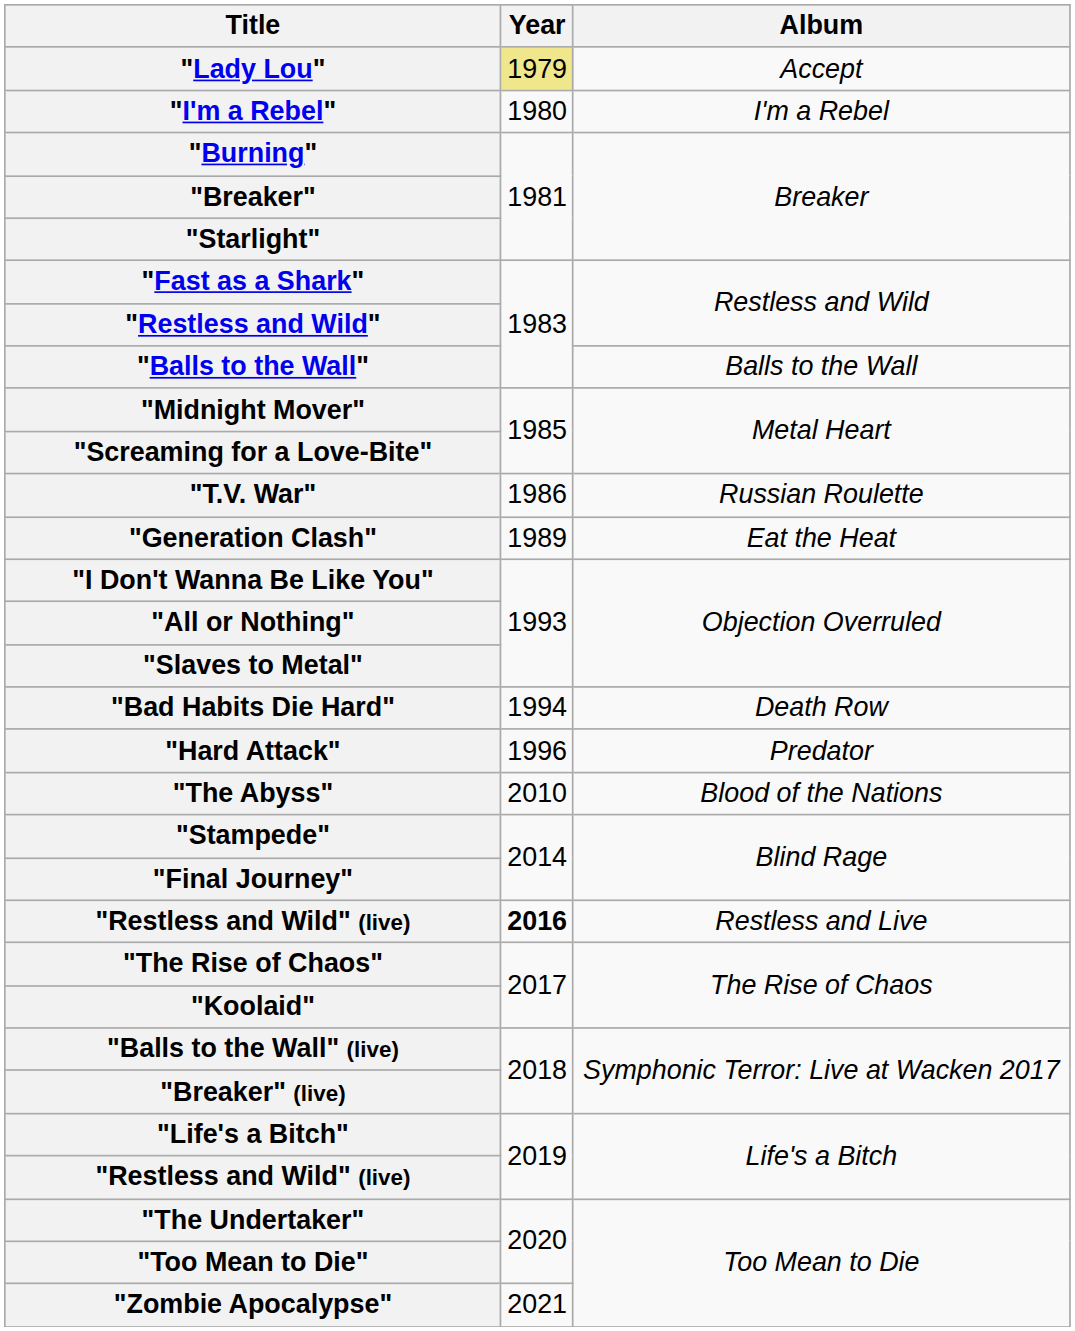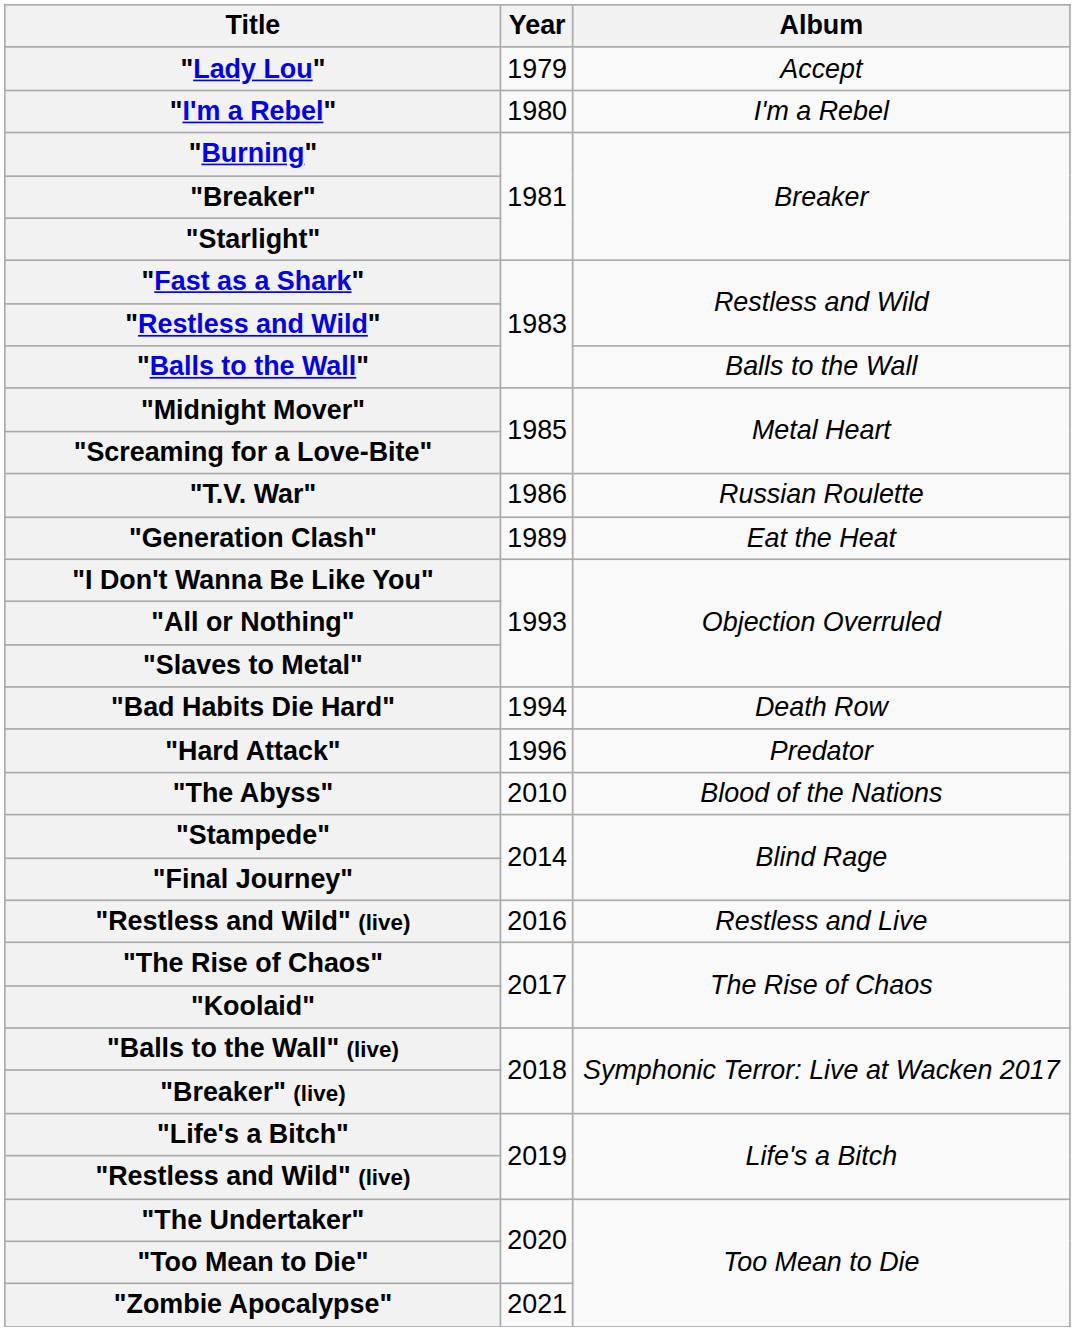"Lady Lou" | Year: khaki background -> no background
"Restless and Wild" (live) / Restless and Live | Year: bold -> normal
